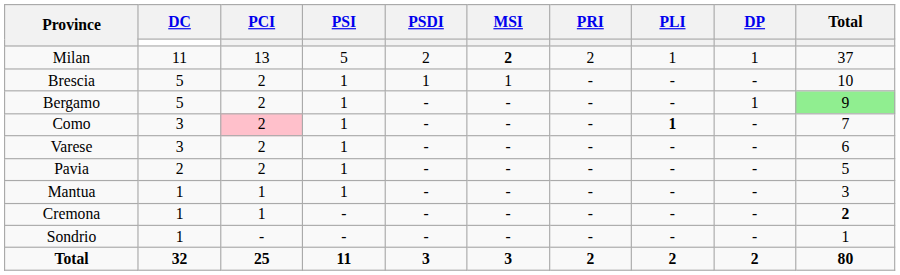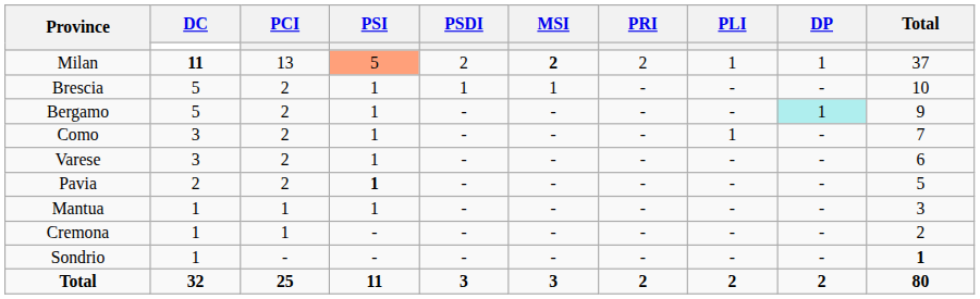Milan | DC: normal -> bold
Milan | PSI: no background -> lightsalmon background
Bergamo | DP: no background -> paleturquoise background
Bergamo | Total: lightgreen background -> no background
Como | PCI: pink background -> no background
Como | PLI: bold -> normal
Pavia | PSI: normal -> bold
Cremona | Total: bold -> normal
Sondrio | Total: normal -> bold
